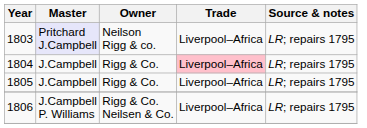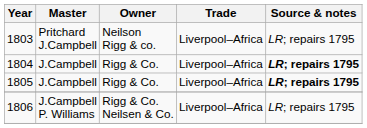1803 | Master: lavender background -> no background
1804 | Trade: pink background -> no background
1804 | Source & notes: normal -> bold
1805 | Source & notes: normal -> bold
